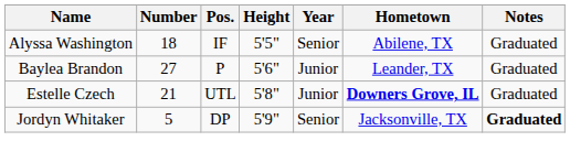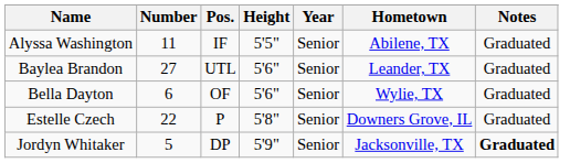Alyssa Washington | Number: 18 -> 11
Baylea Brandon | Pos.: P -> UTL
Baylea Brandon | Year: Junior -> Senior
+ row: Bella Dayton | 6 | OF | 5'6" | Senior | Wylie, TX | Graduated
Estelle Czech | Number: 21 -> 22
Estelle Czech | Pos.: UTL -> P
Estelle Czech | Year: Junior -> Senior
Estelle Czech | Hometown: bold -> normal
